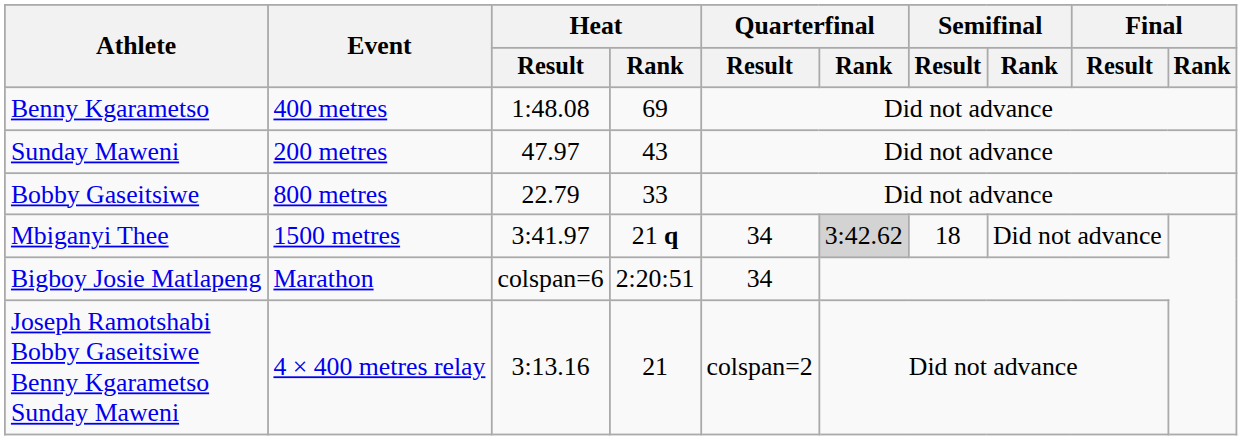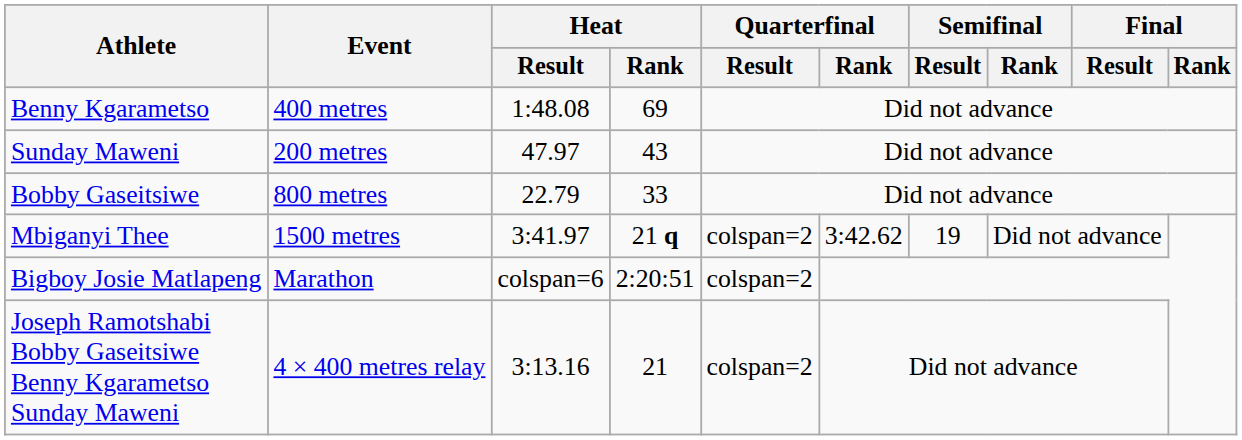Mbiganyi Thee | Quarterfinal / Result: 34 -> colspan=2
Mbiganyi Thee | Quarterfinal / Rank: lightgrey background -> no background
Mbiganyi Thee | Semifinal / Result: 18 -> 19
Bigboy Josie Matlapeng | Quarterfinal / Result: 34 -> colspan=2
